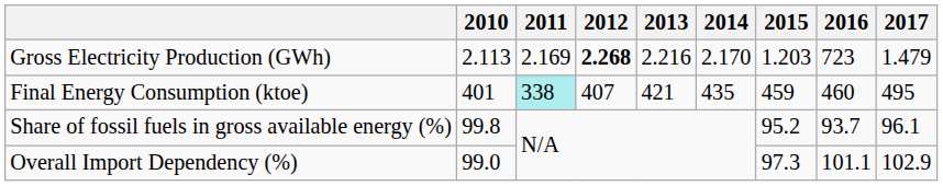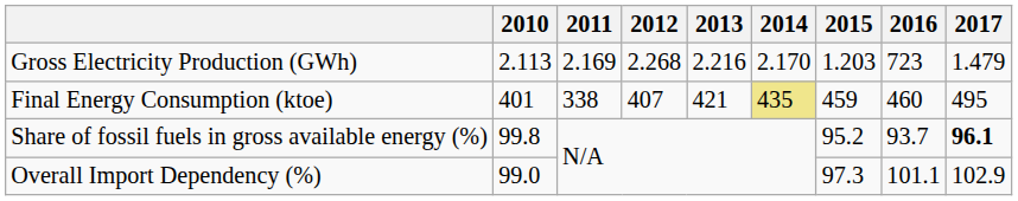Gross Electricity Production (GWh) | 2012: bold -> normal
Final Energy Consumption (ktoe) | 2011: paleturquoise background -> no background
Final Energy Consumption (ktoe) | 2014: no background -> khaki background
Share of fossil fuels in gross available energy (%) | 2017: normal -> bold
